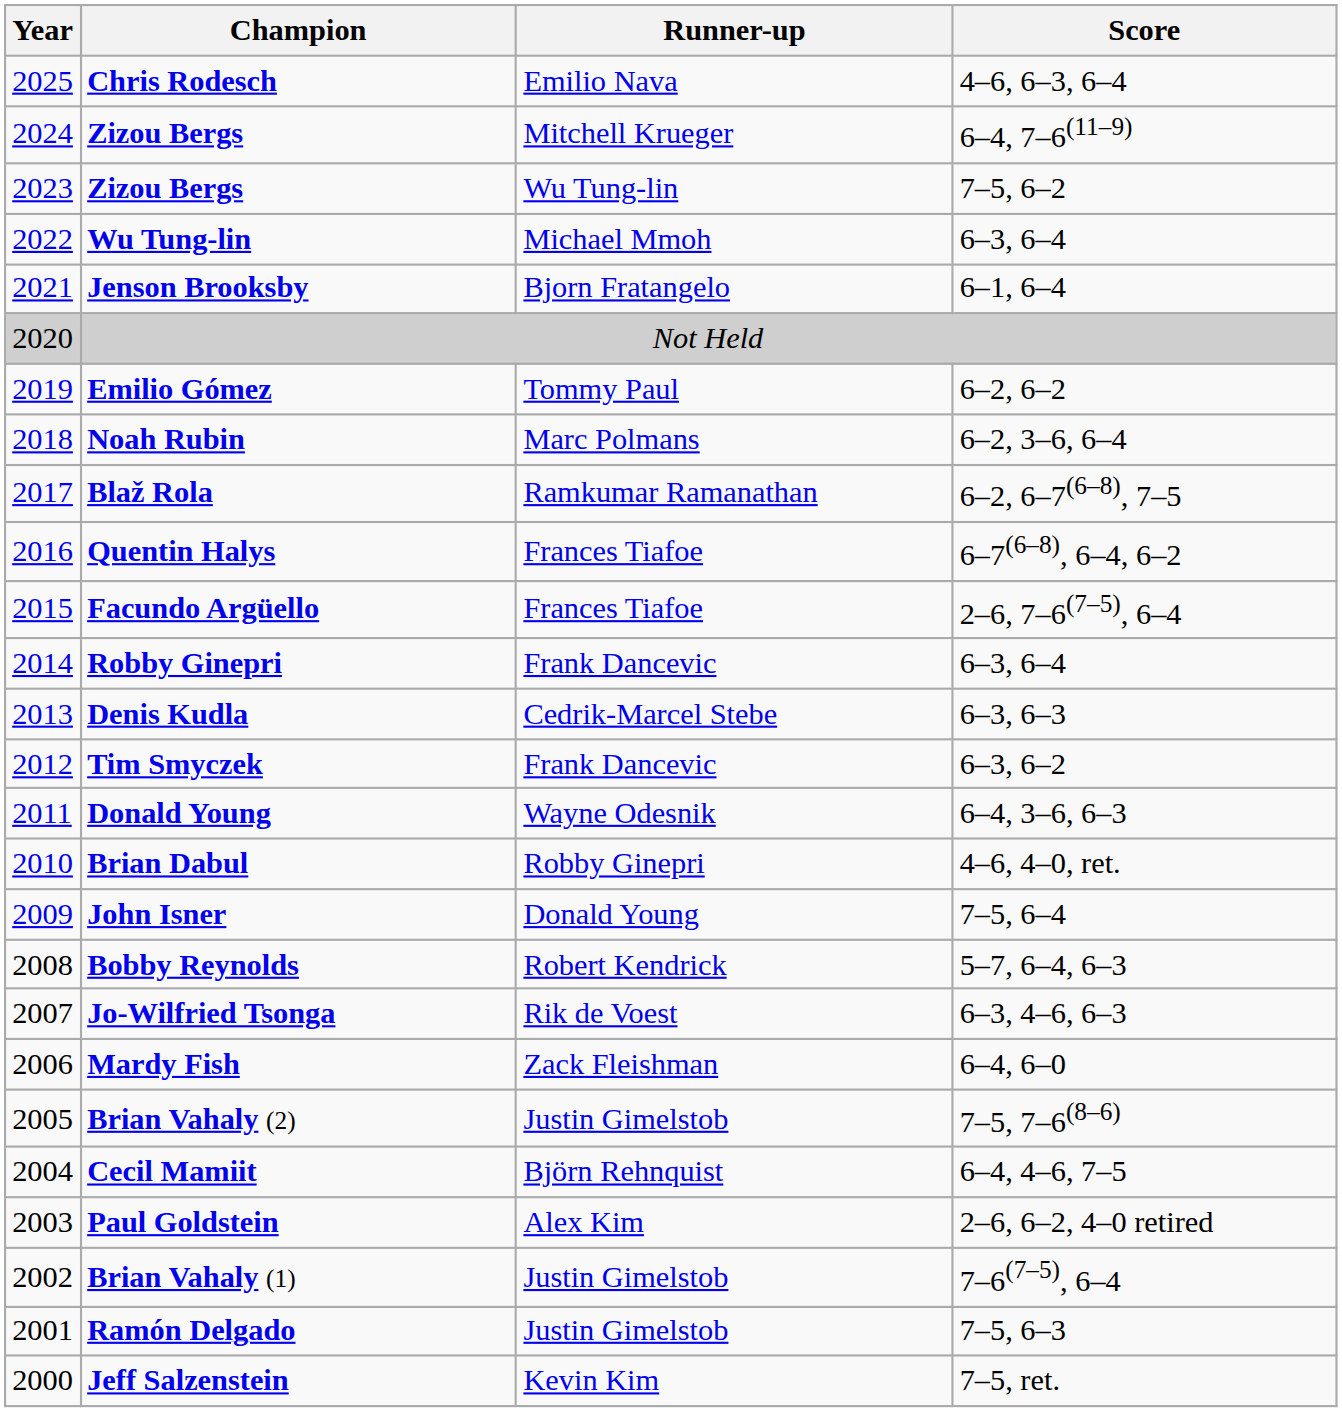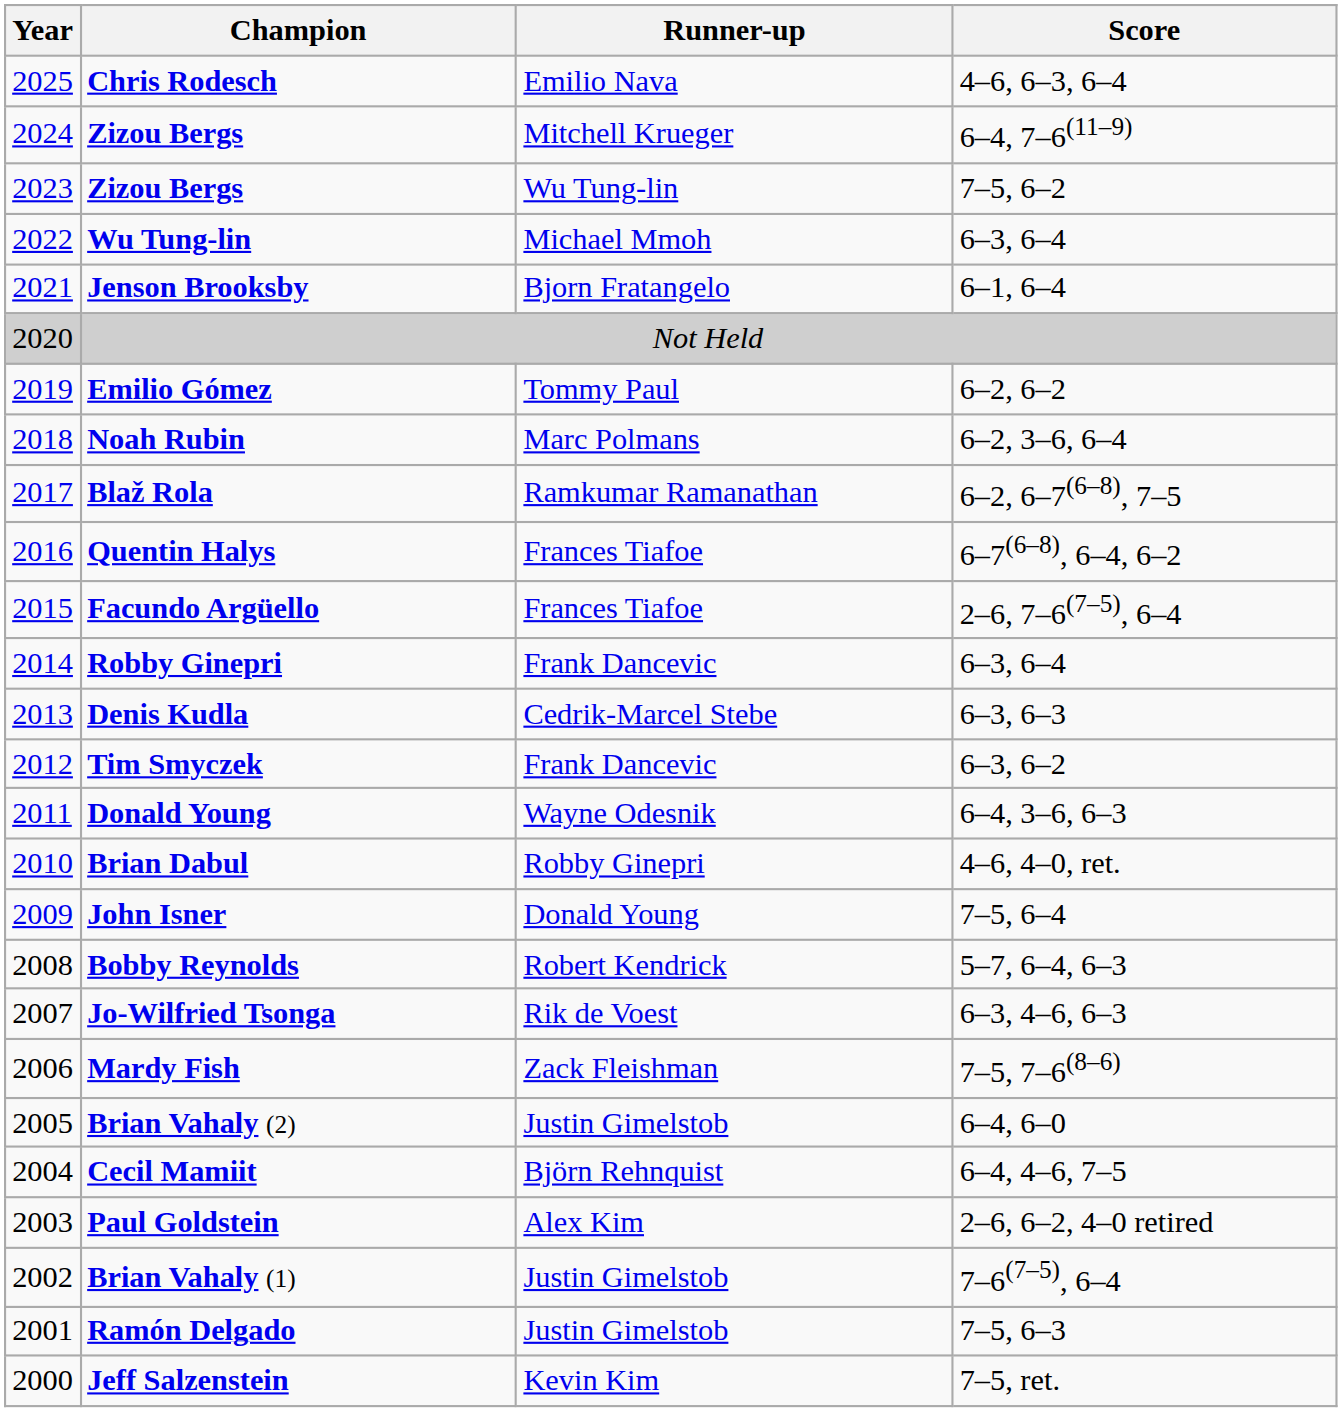Mardy Fish | Score: 6–4, 6–0 -> 7–5, 7–6(8–6)
Brian Vahaly (2) | Score: 7–5, 7–6(8–6) -> 6–4, 6–0
